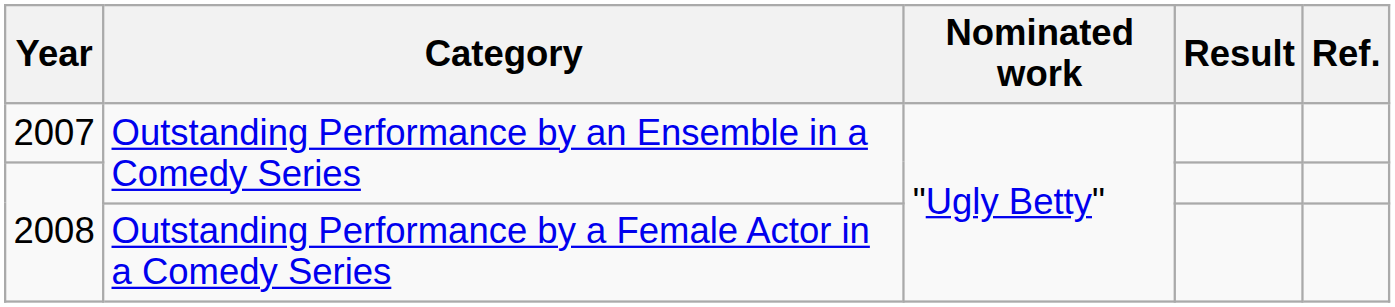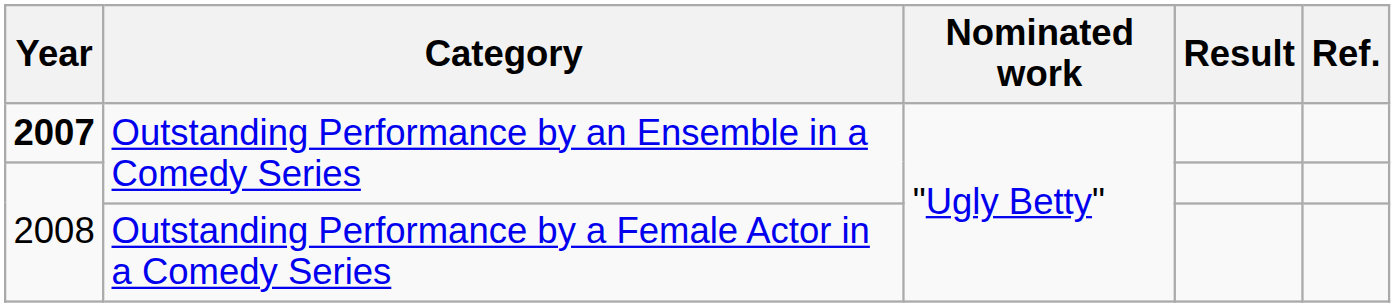2007 | Year: normal -> bold
